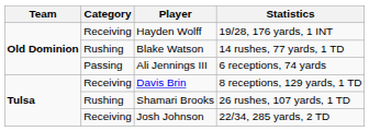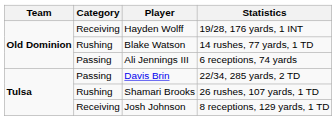Davis Brin | Category: Receiving -> Passing
Davis Brin | Statistics: 8 receptions, 129 yards, 1 TD -> 22/34, 285 yards, 2 TD
Josh Johnson | Statistics: 22/34, 285 yards, 2 TD -> 8 receptions, 129 yards, 1 TD
